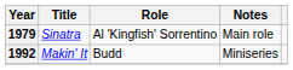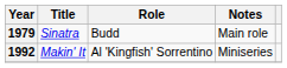1979 | Role: Al 'Kingfish' Sorrentino -> Budd
1992 | Role: Budd -> Al 'Kingfish' Sorrentino
